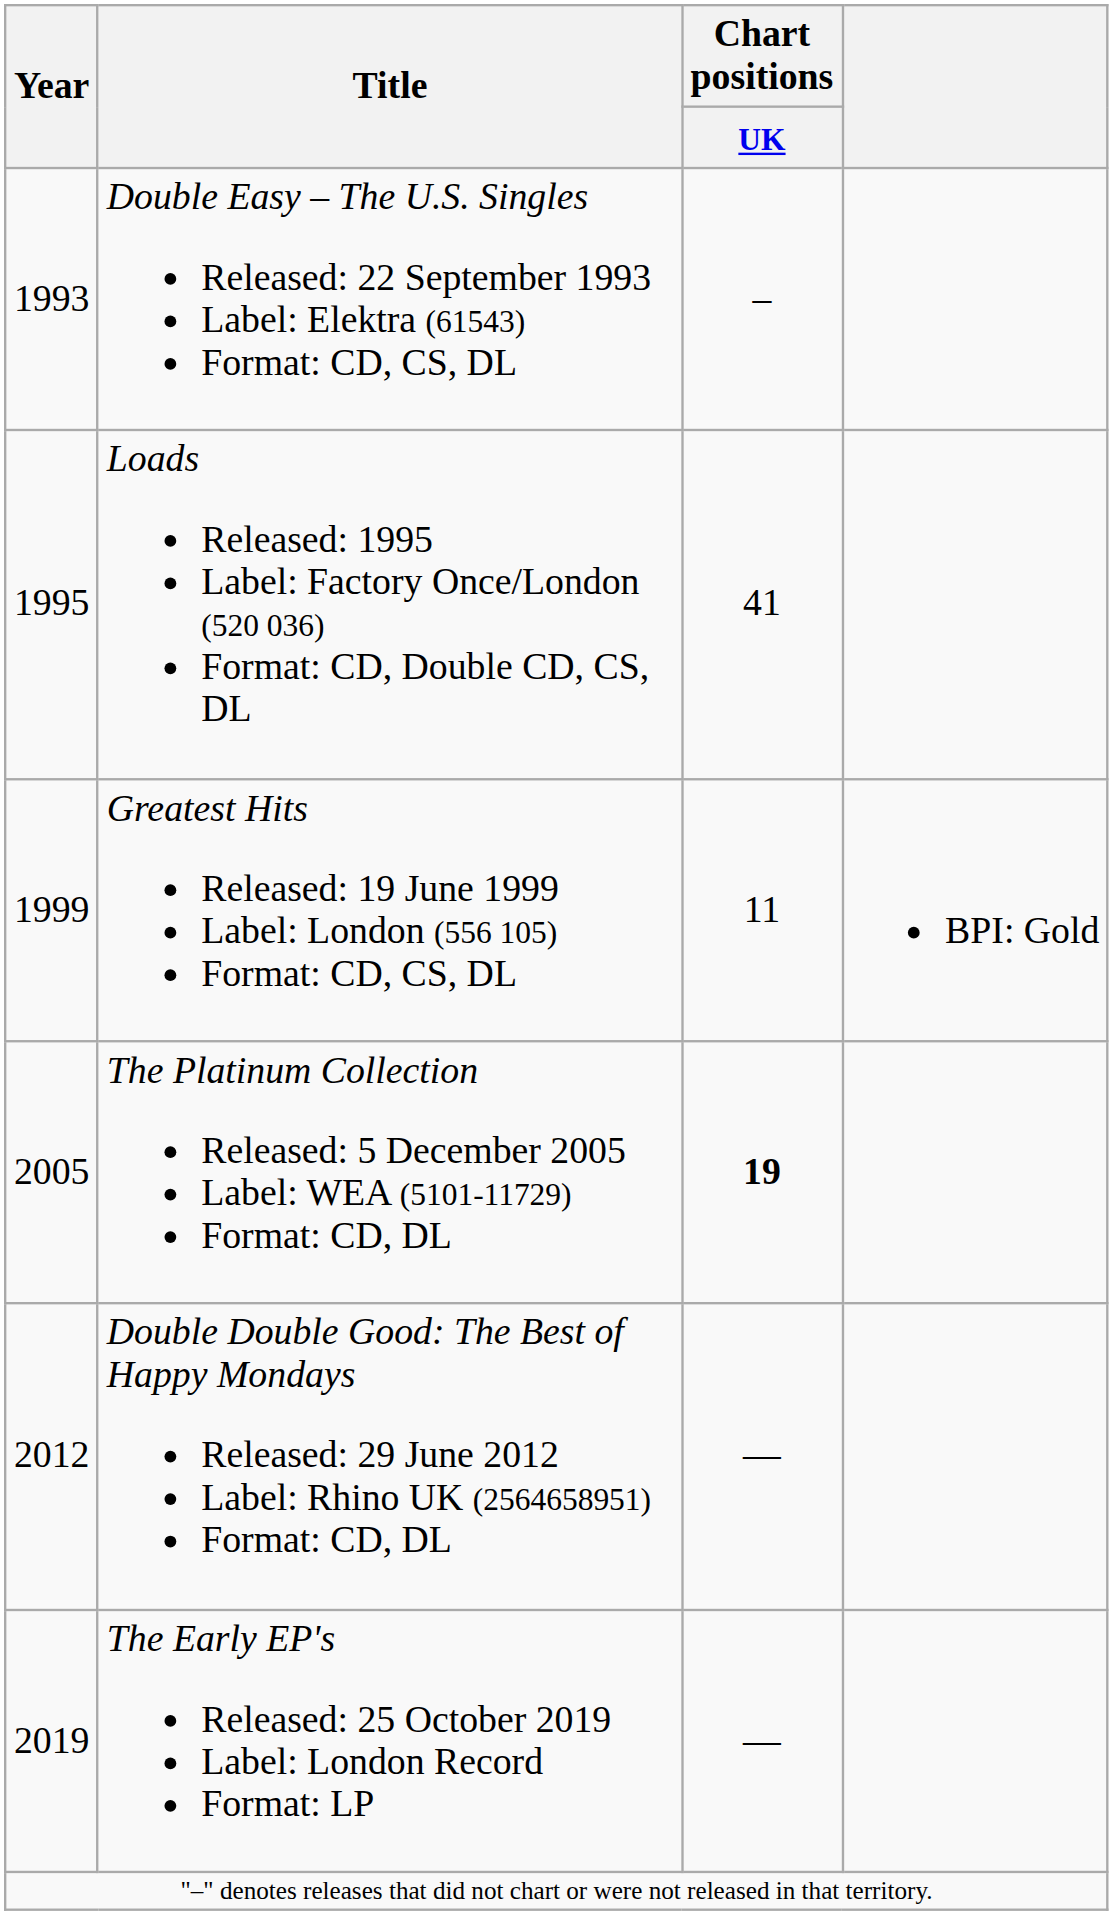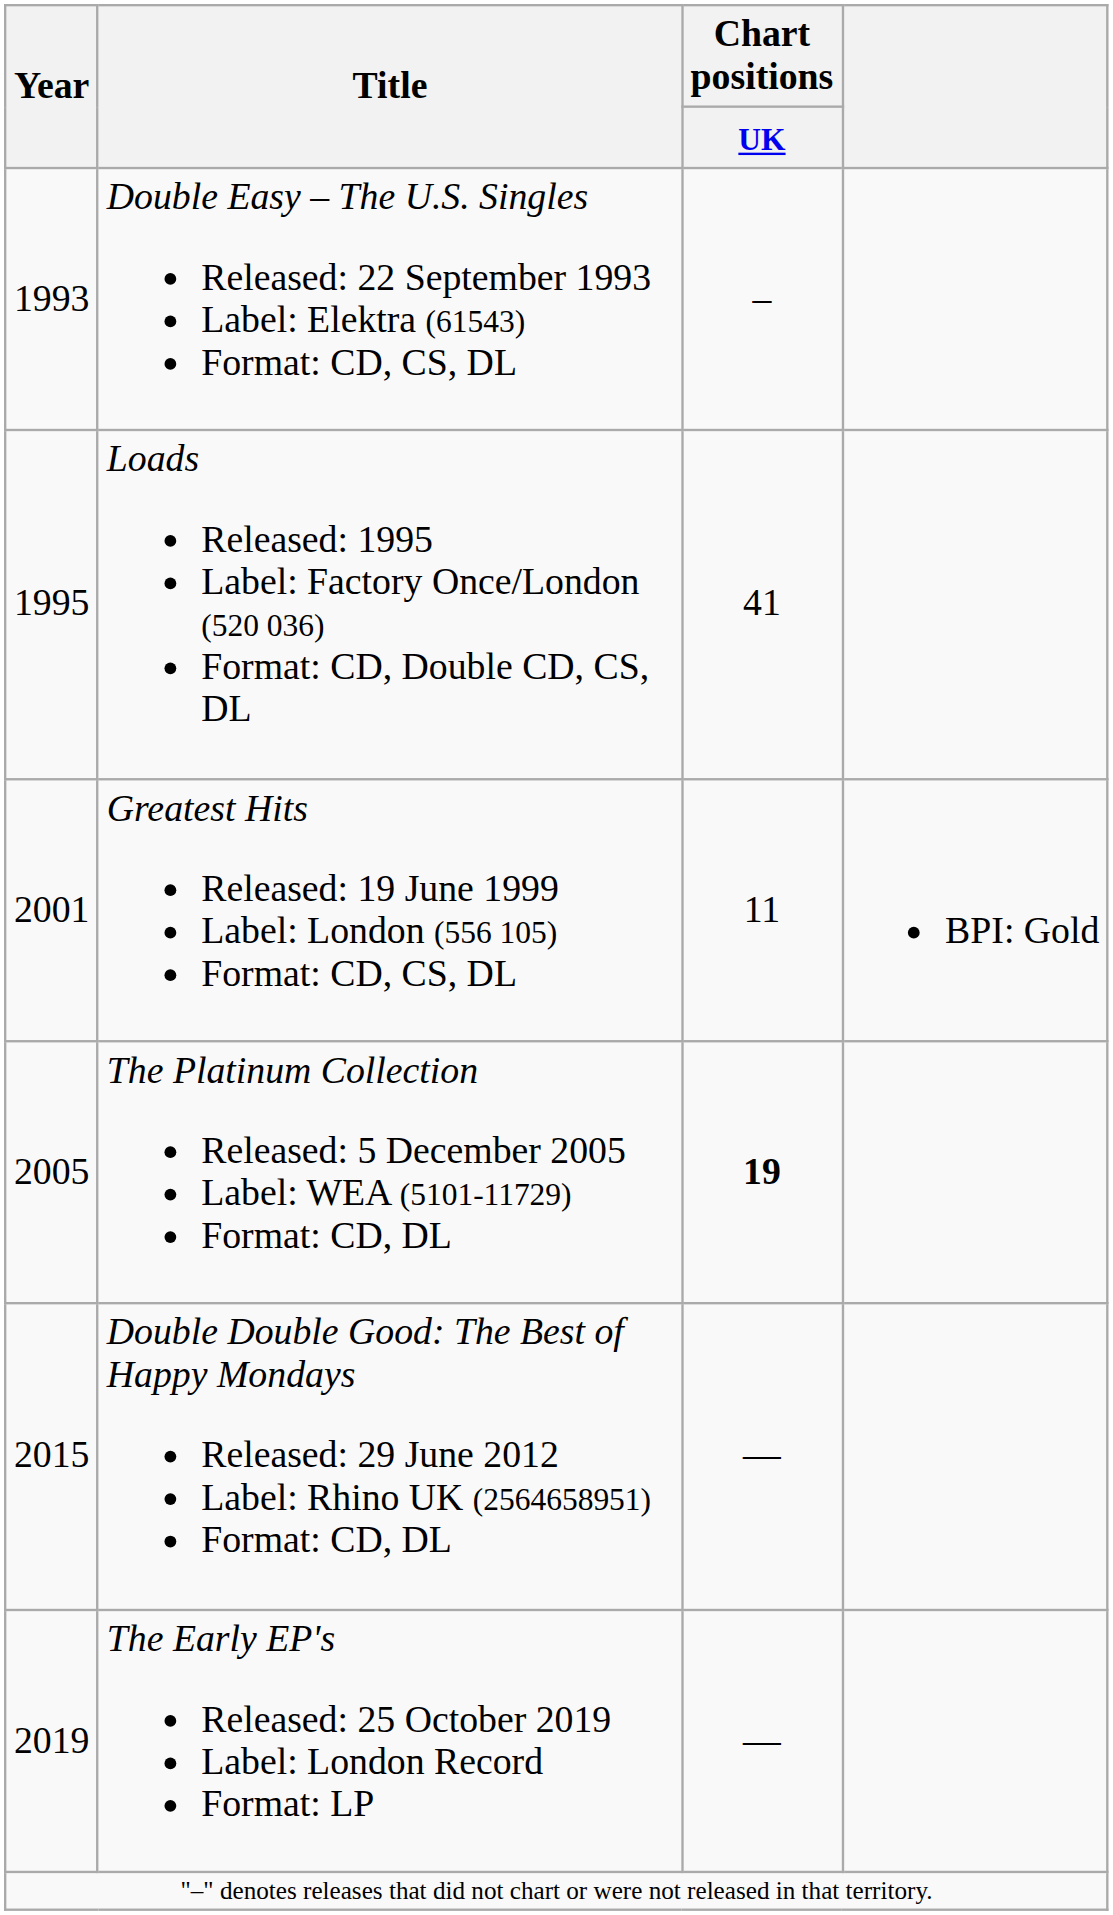row 5 | Year: 1999 -> 2001
row 7 | Year: 2012 -> 2015
